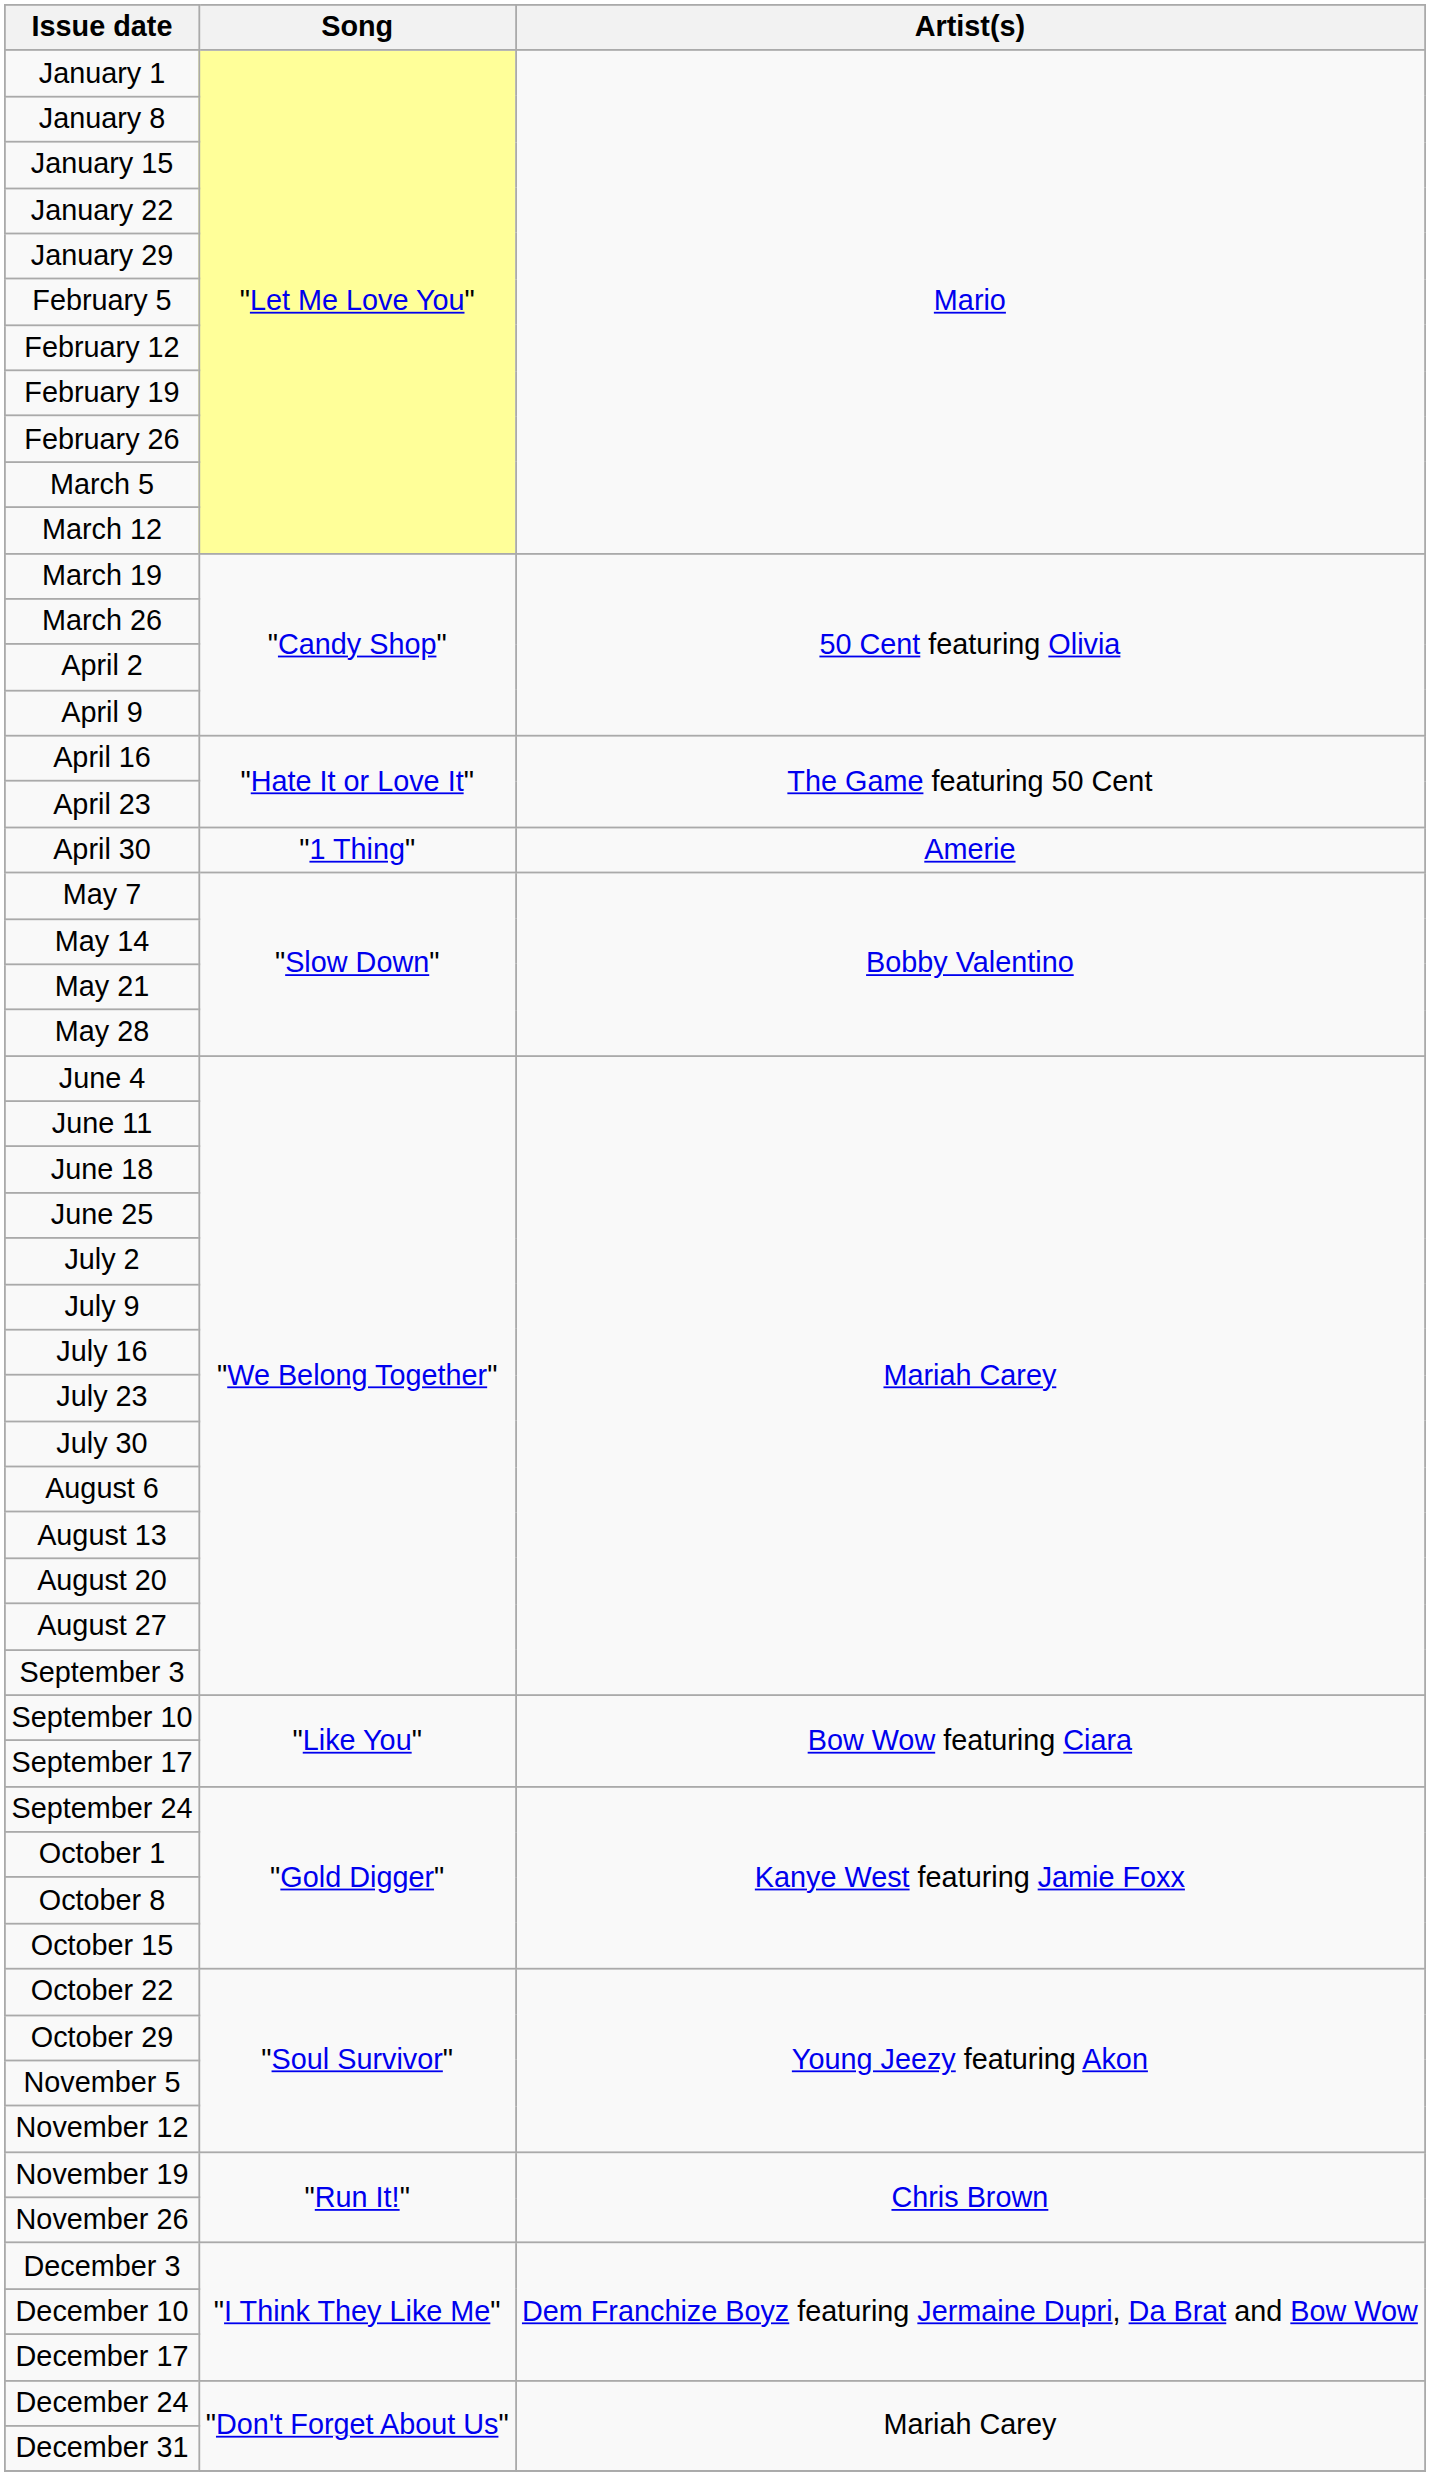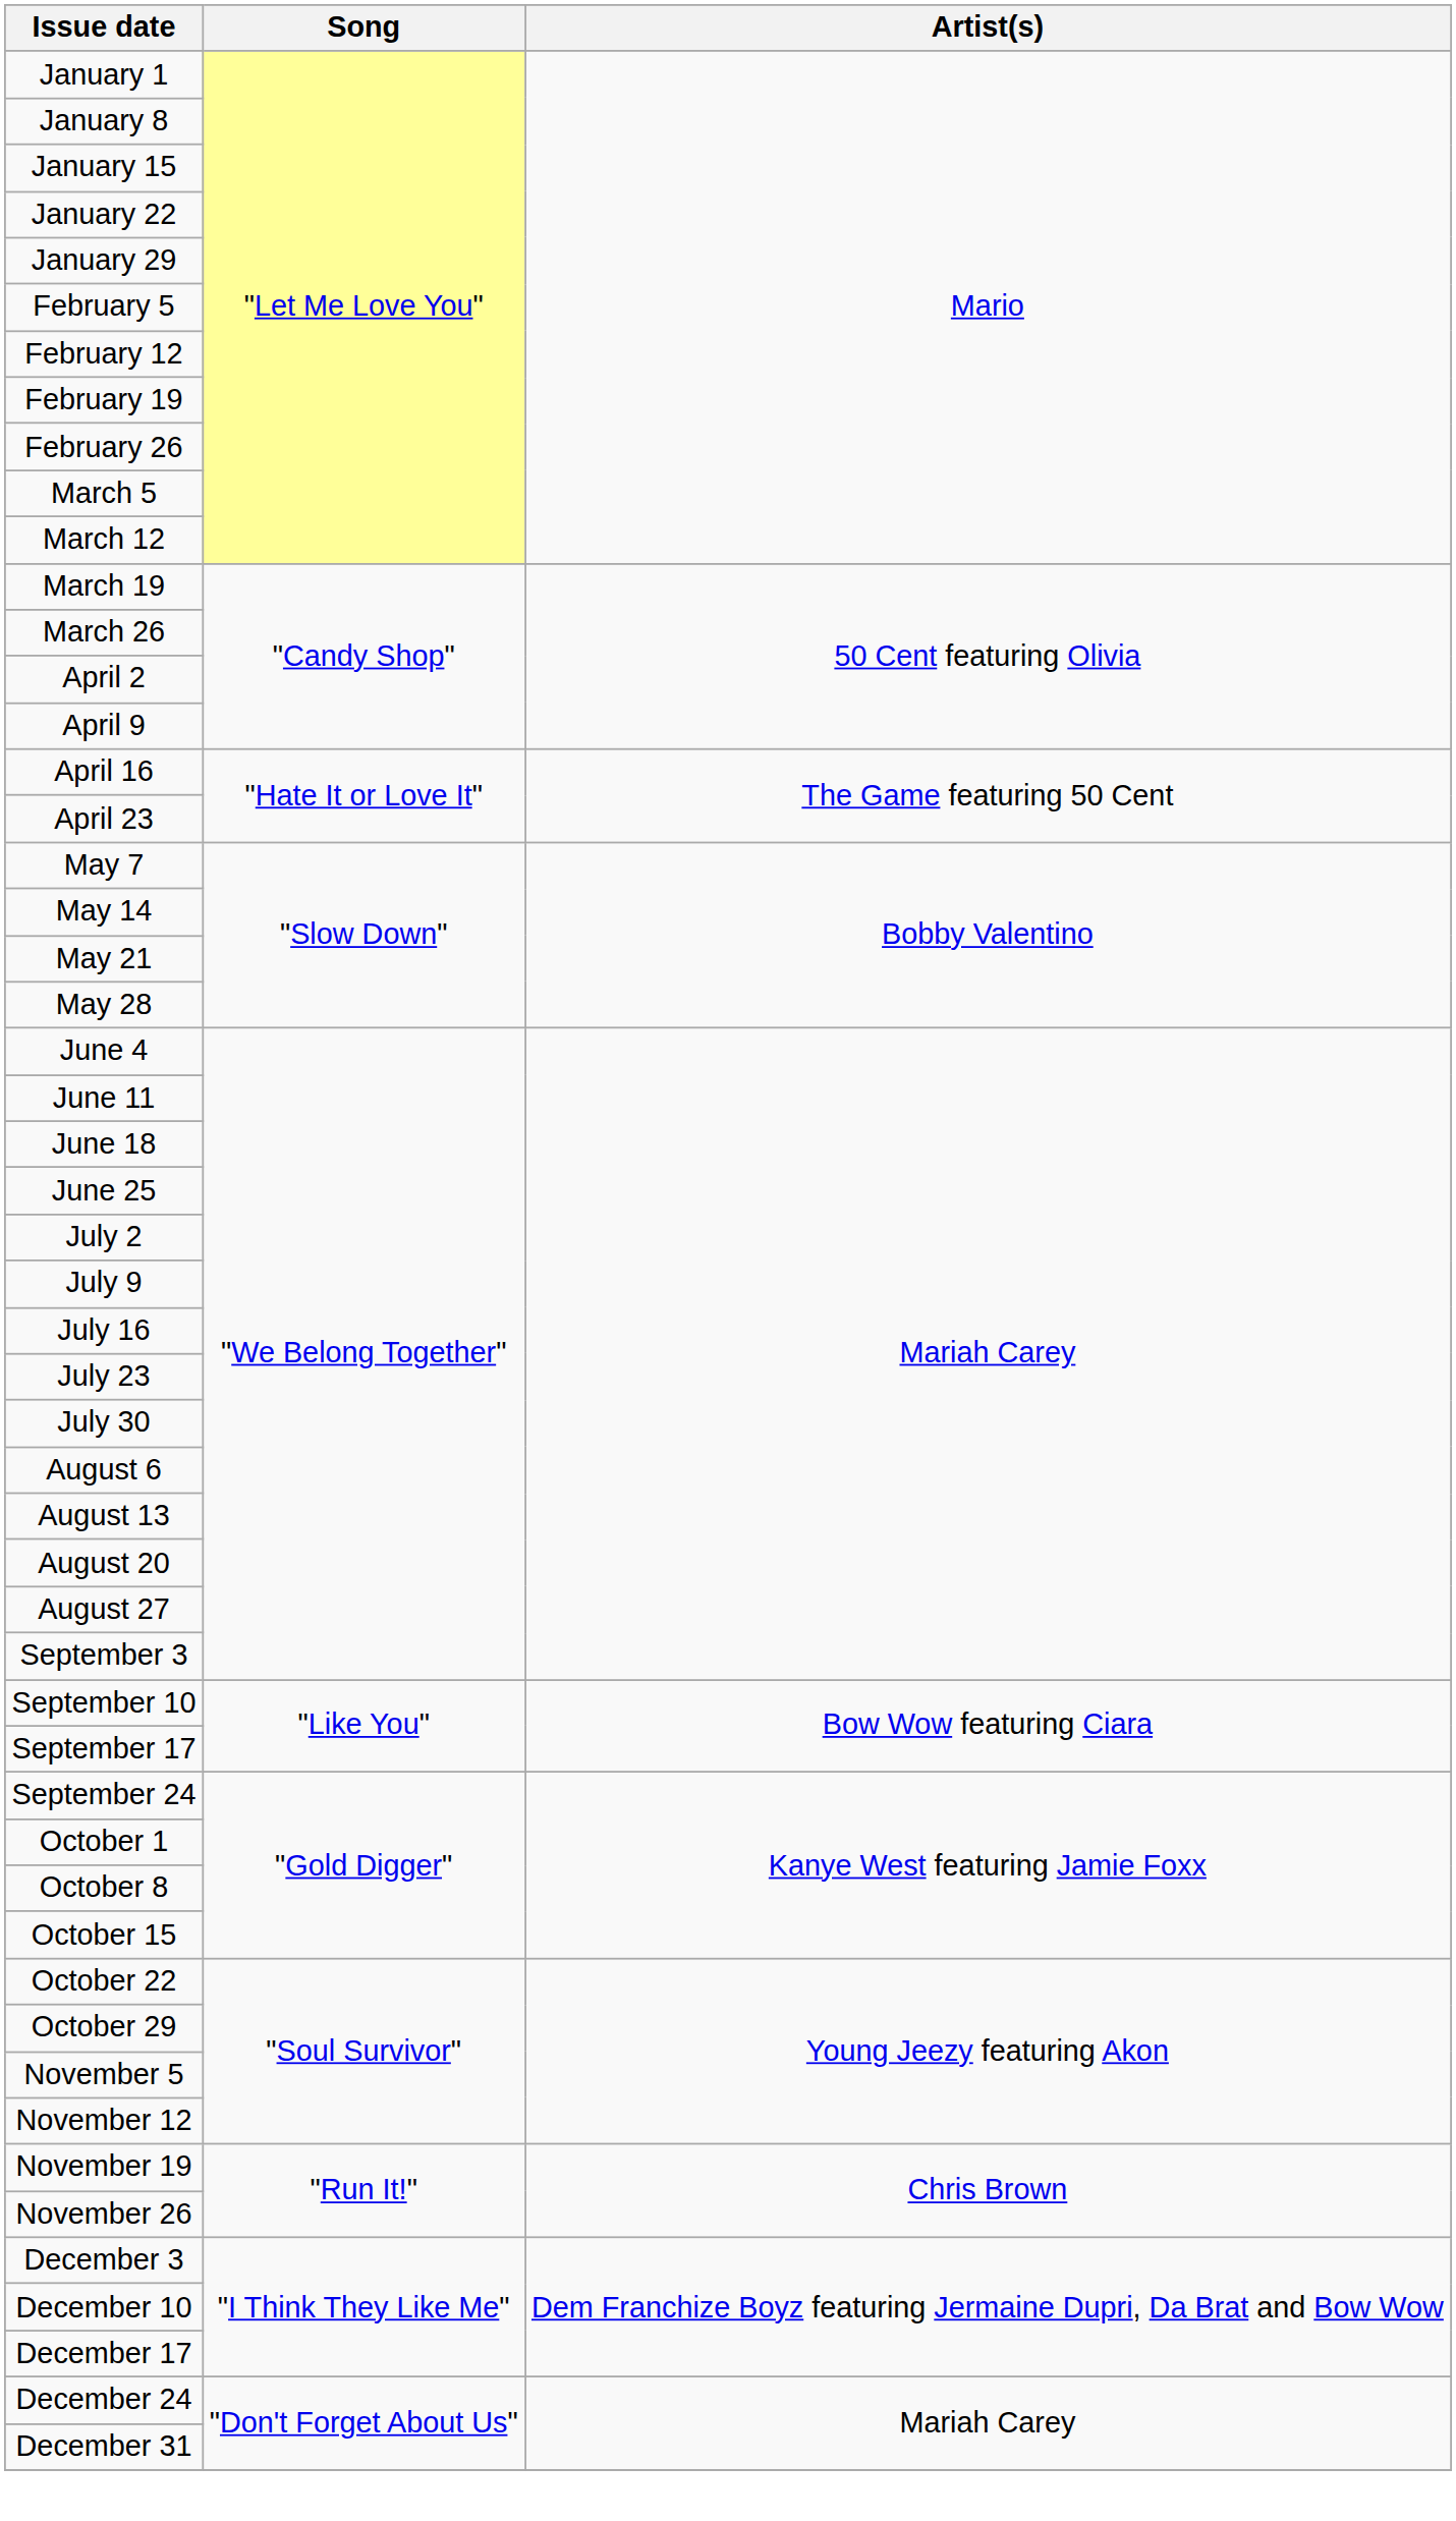- row: April 30 | "1 Thing" | Amerie
